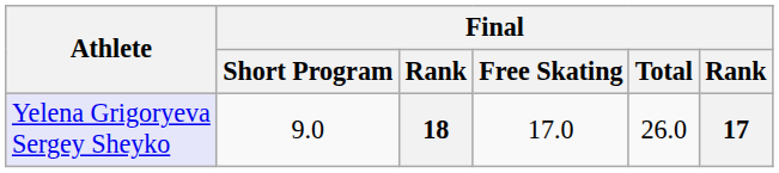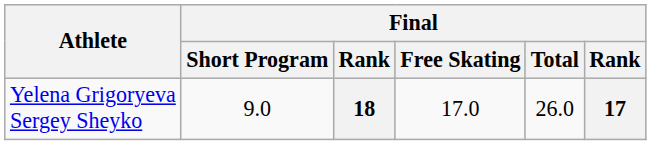18 | Athlete: lavender background -> no background
